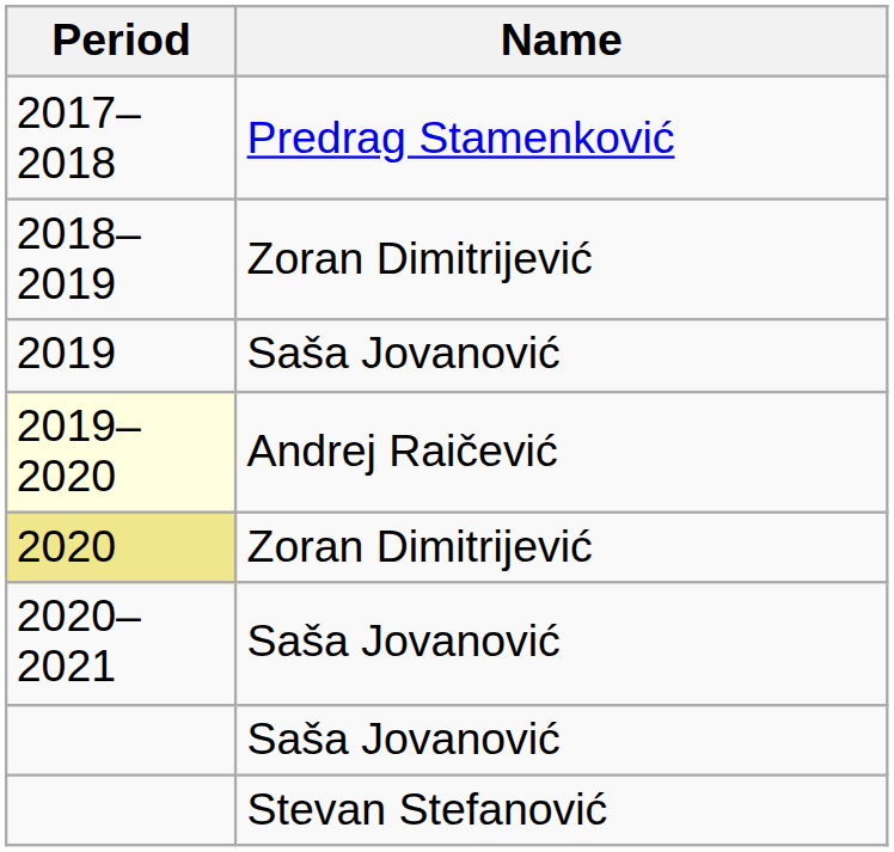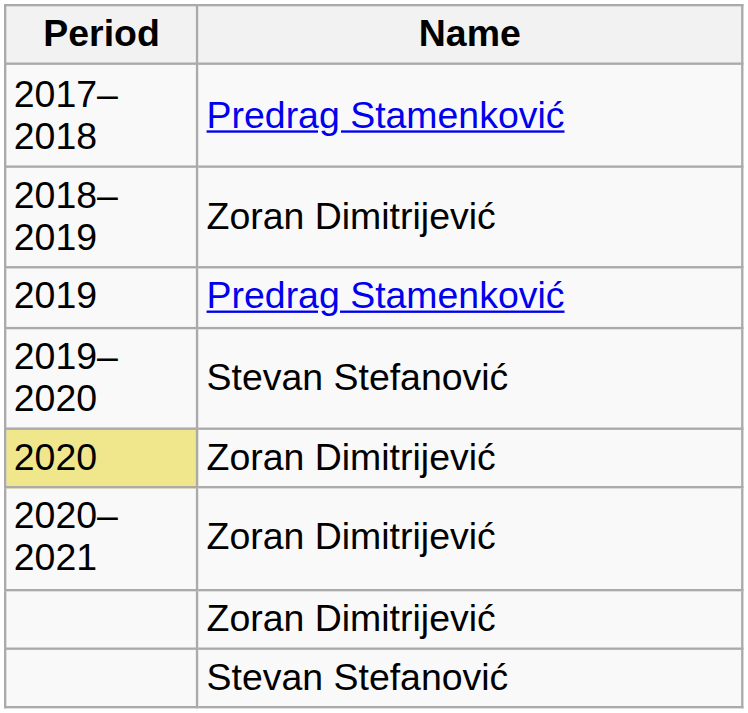row 4 | Name: Saša Jovanović -> Predrag Stamenković
row 5 | Period: lightyellow background -> no background
row 5 | Name: Andrej Raičević -> Stevan Stefanović
row 7 | Name: Saša Jovanović -> Zoran Dimitrijević
row 8 | Name: Saša Jovanović -> Zoran Dimitrijević
